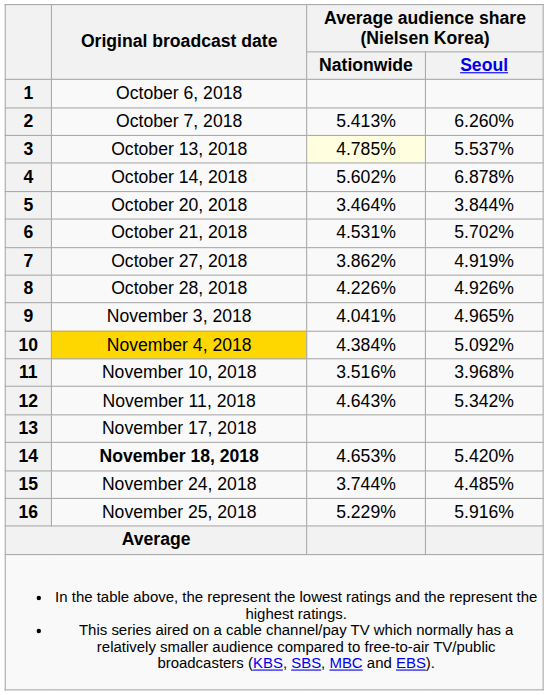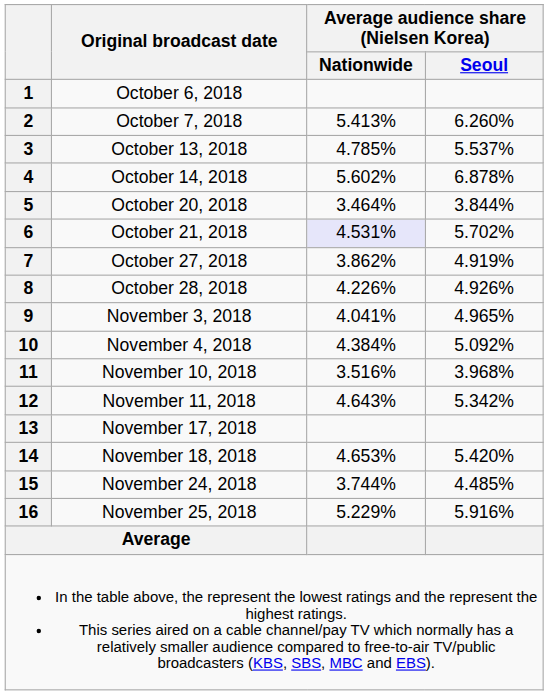3 | Average audience share (Nielsen Korea) / Nationwide: lightyellow background -> no background
6 | Average audience share (Nielsen Korea) / Nationwide: no background -> lavender background
10 | Original broadcast date: gold background -> no background
14 | Original broadcast date: bold -> normal
